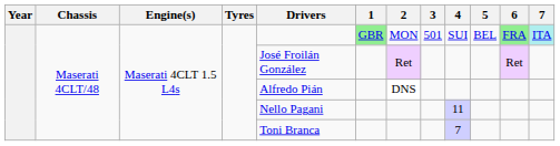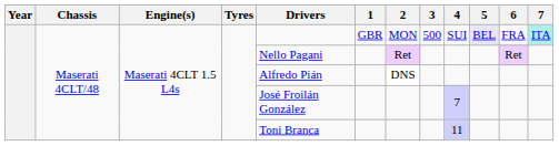row 2 | 1: lightgreen background -> no background
row 2 | 3: 501 -> 500
row 2 | 5: no background -> lavender background
row 2 | 6: lightgreen background -> no background
row 3 | Drivers: José Froilán González -> Nello Pagani
row 5 | Drivers: Nello Pagani -> José Froilán González
row 5 | 4: 11 -> 7
row 6 | 4: 7 -> 11
